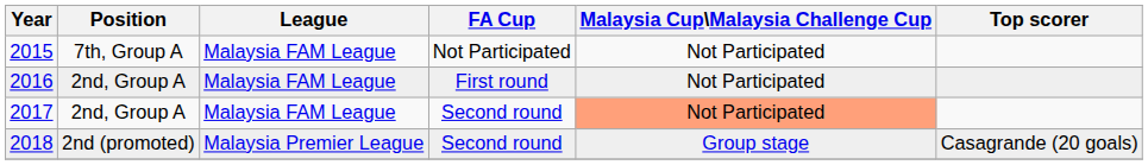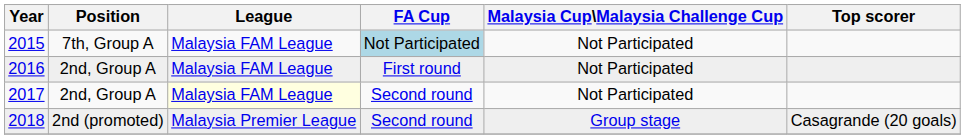2015 | FA Cup: no background -> lightblue background
2017 | League: no background -> lightyellow background
2017 | Malaysia Cup\Malaysia Challenge Cup: lightsalmon background -> no background
